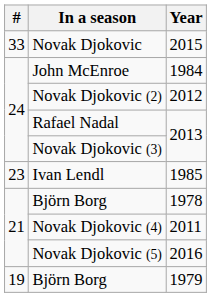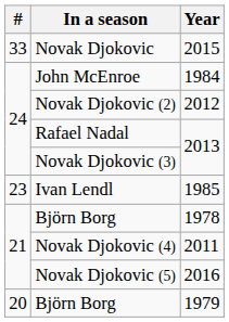Björn Borg / 1979 | #: 19 -> 20
